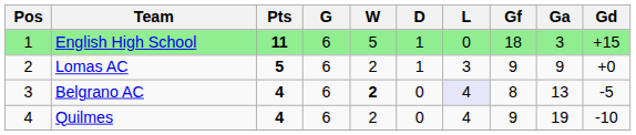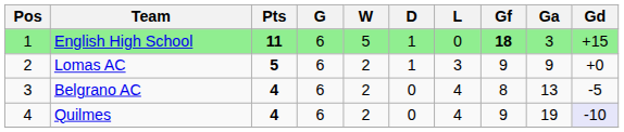English High School | Gf: normal -> bold
Belgrano AC | W: bold -> normal
Belgrano AC | L: lavender background -> no background
Quilmes | Gd: no background -> lavender background
